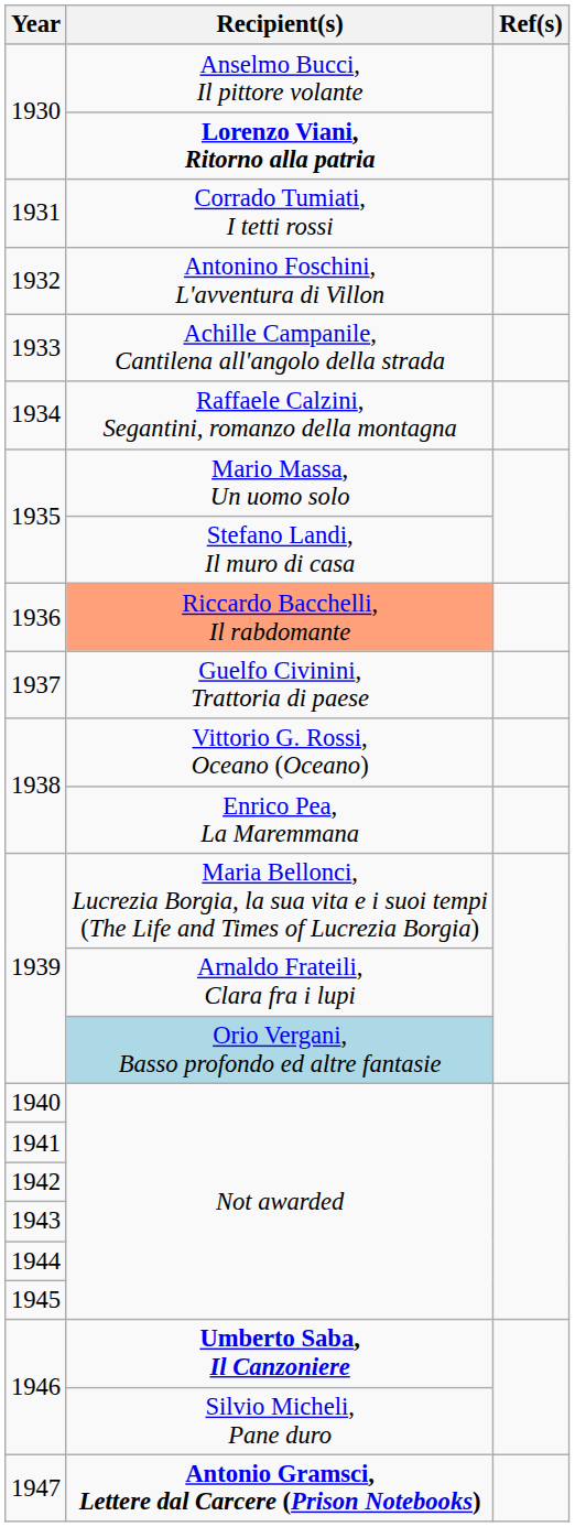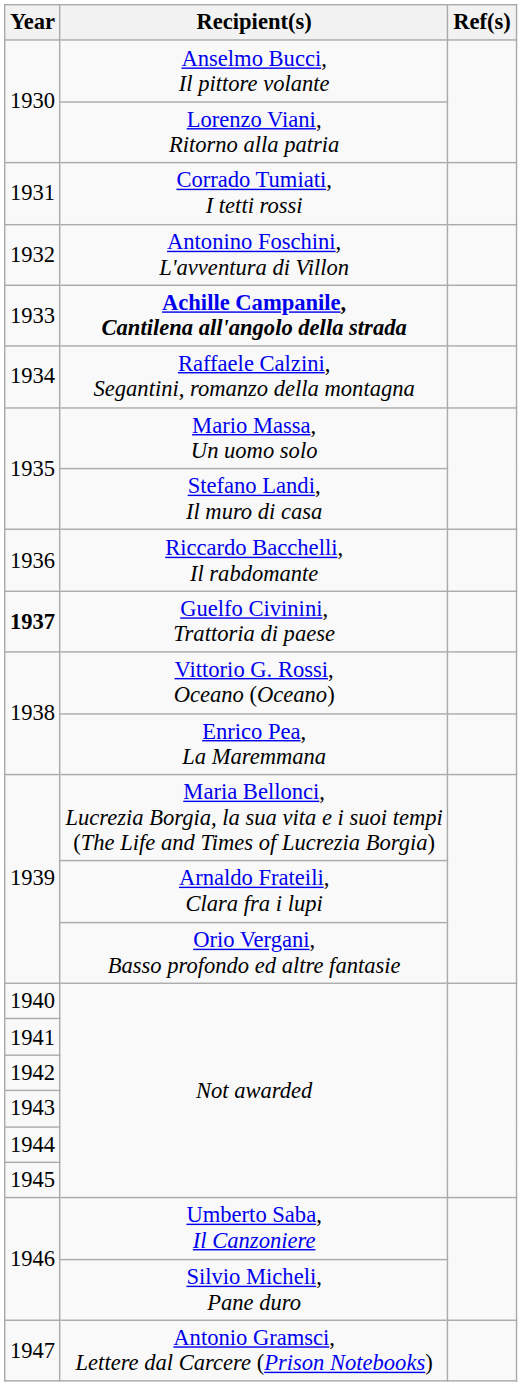Lorenzo Viani, Ritorno alla patria | Recipient(s): bold -> normal
Achille Campanile, Cantilena all'angolo della strada | Recipient(s): normal -> bold
Riccardo Bacchelli, Il rabdomante | Recipient(s): lightsalmon background -> no background
Guelfo Civinini, Trattoria di paese | Year: normal -> bold
Orio Vergani, Basso profondo ed altre fantasie | Recipient(s): lightblue background -> no background
Umberto Saba, Il Canzoniere | Recipient(s): bold -> normal
Antonio Gramsci, Lettere dal Carcere (Prison Notebooks) | Recipient(s): bold -> normal
